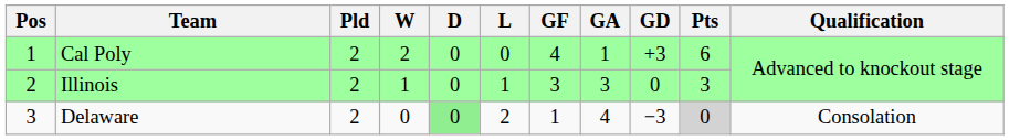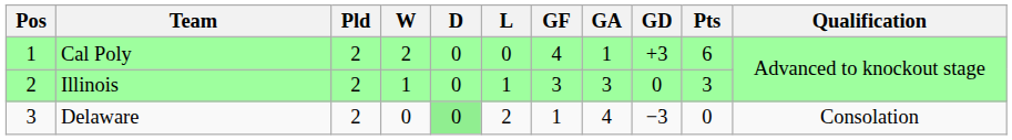Delaware | Pts: lightgrey background -> no background
